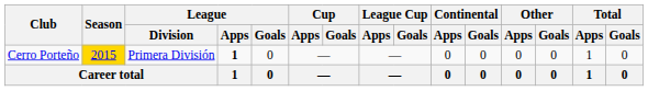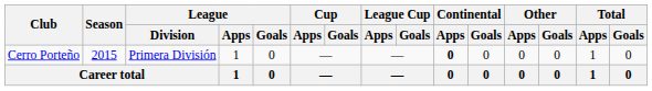Cerro Porteño | Season: gold background -> no background
Cerro Porteño | League / Apps: bold -> normal
Cerro Porteño | Continental / Apps: normal -> bold
